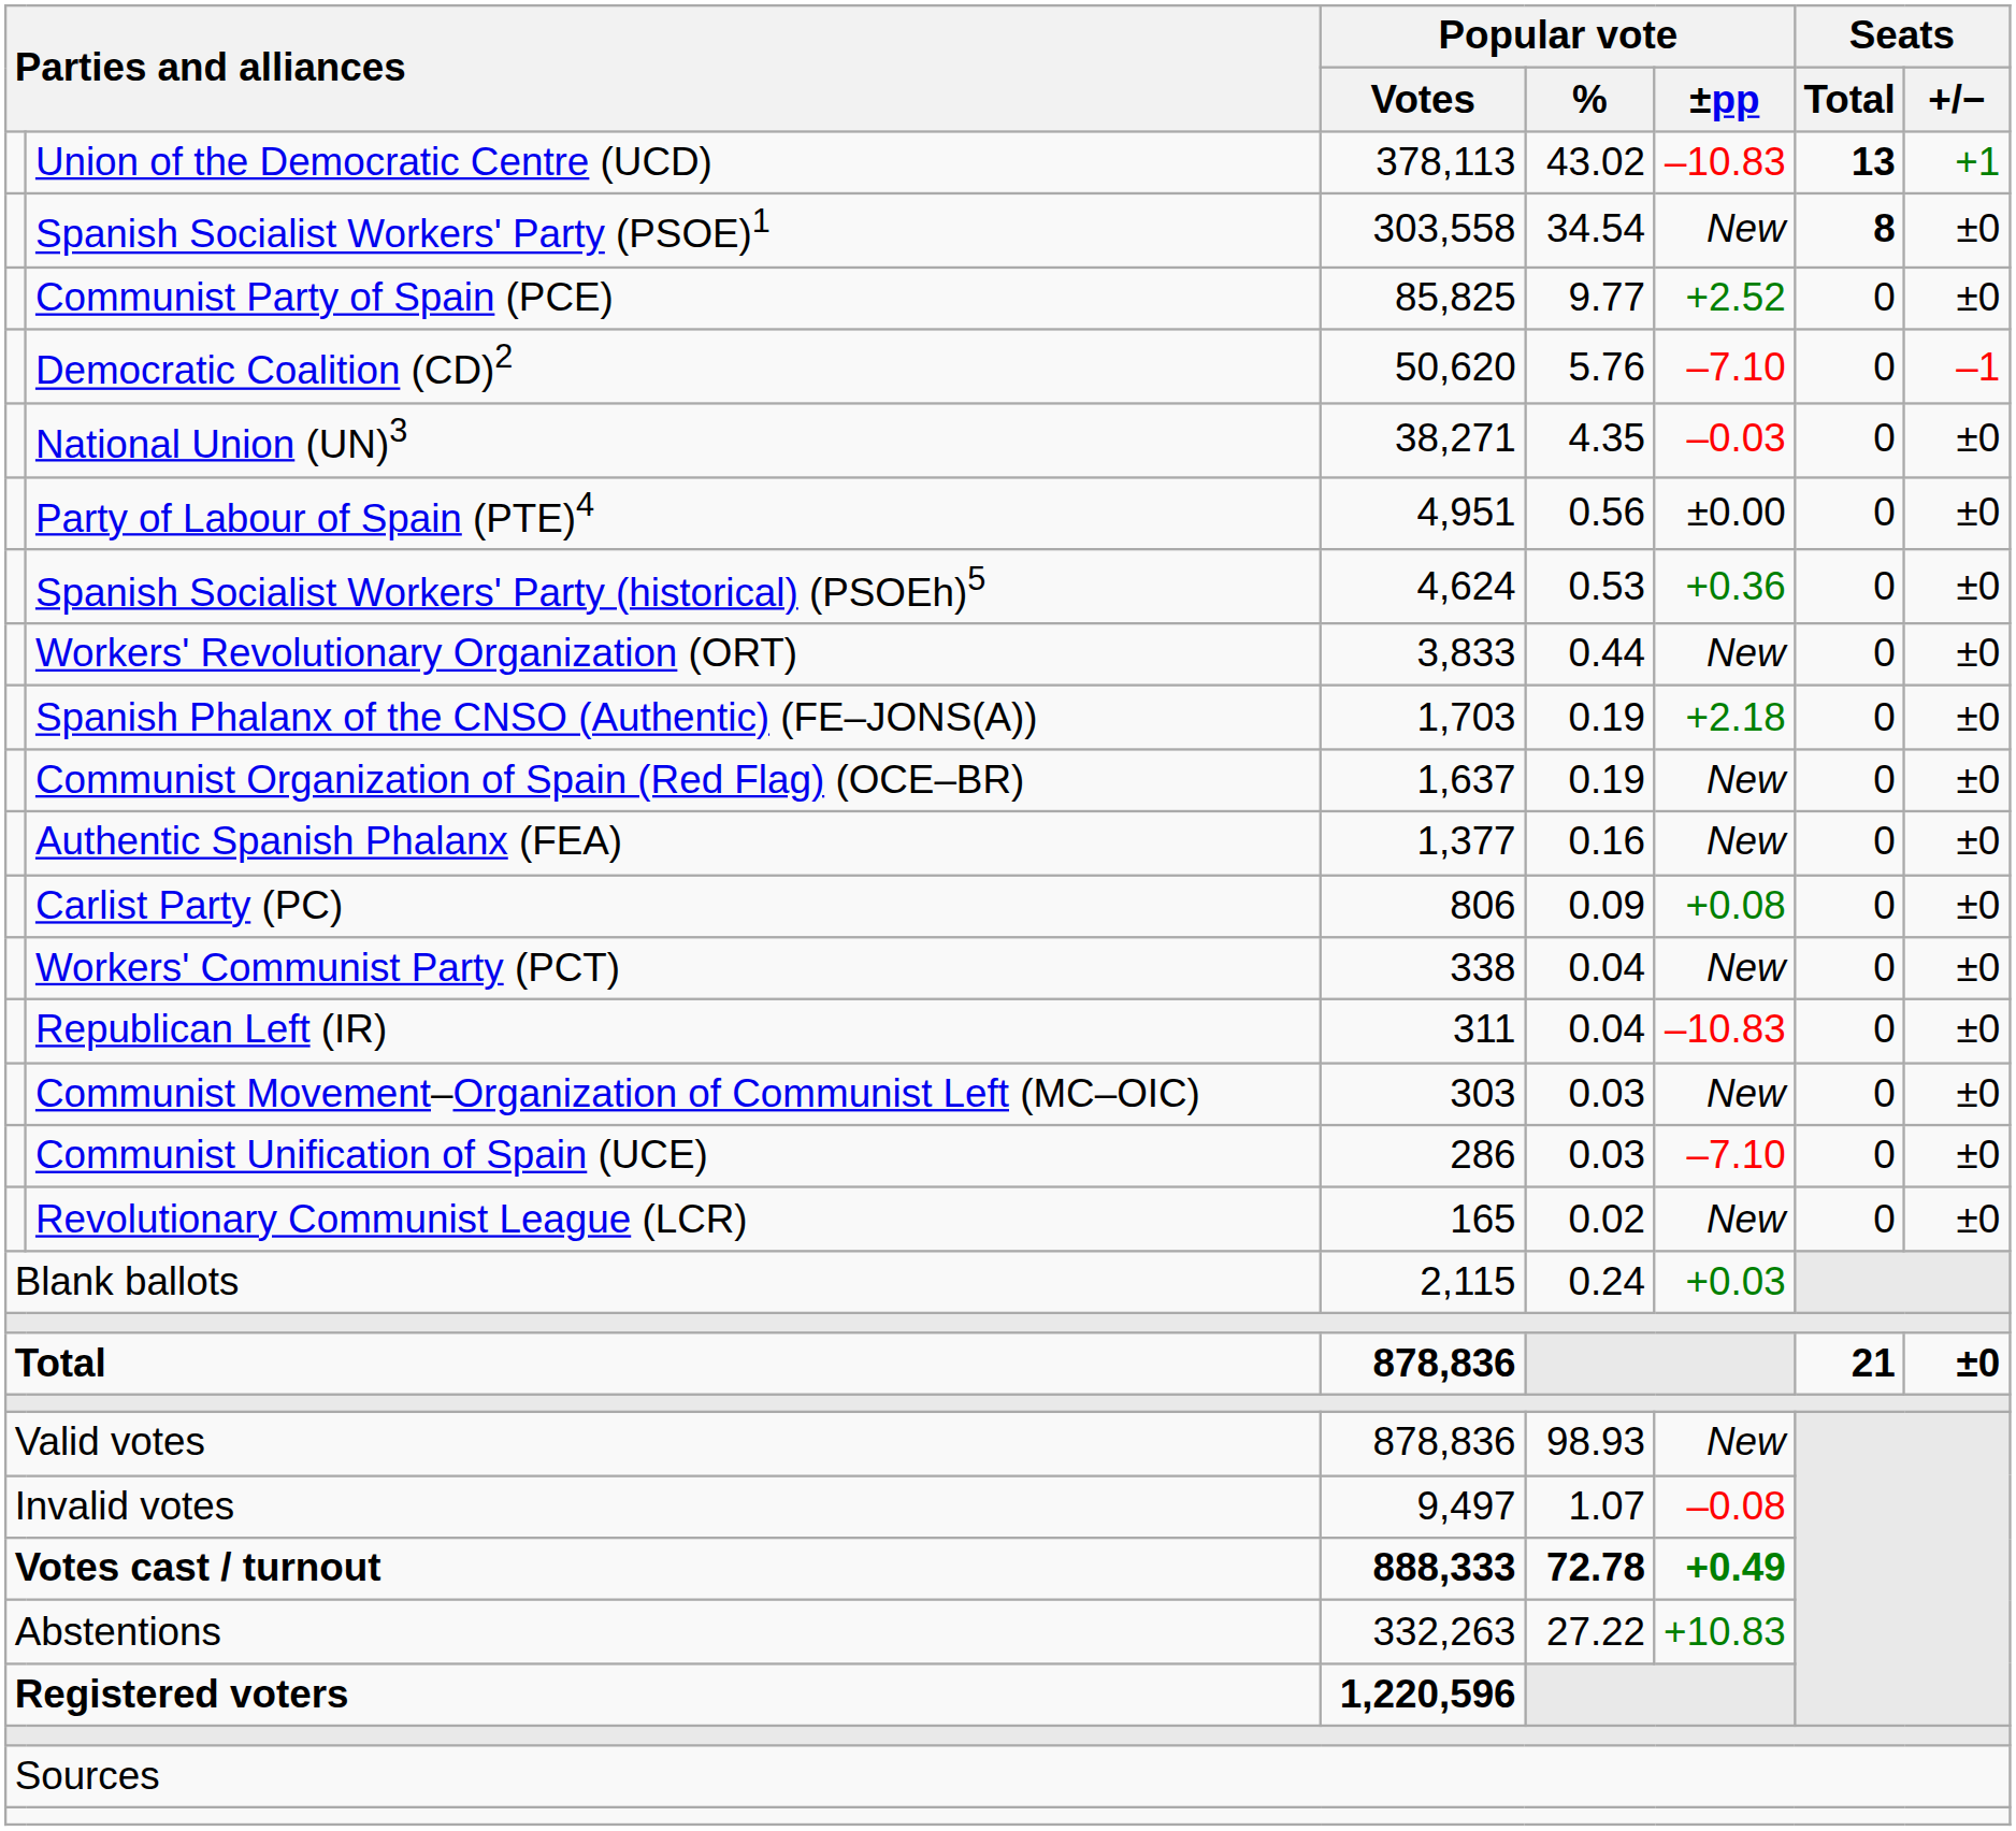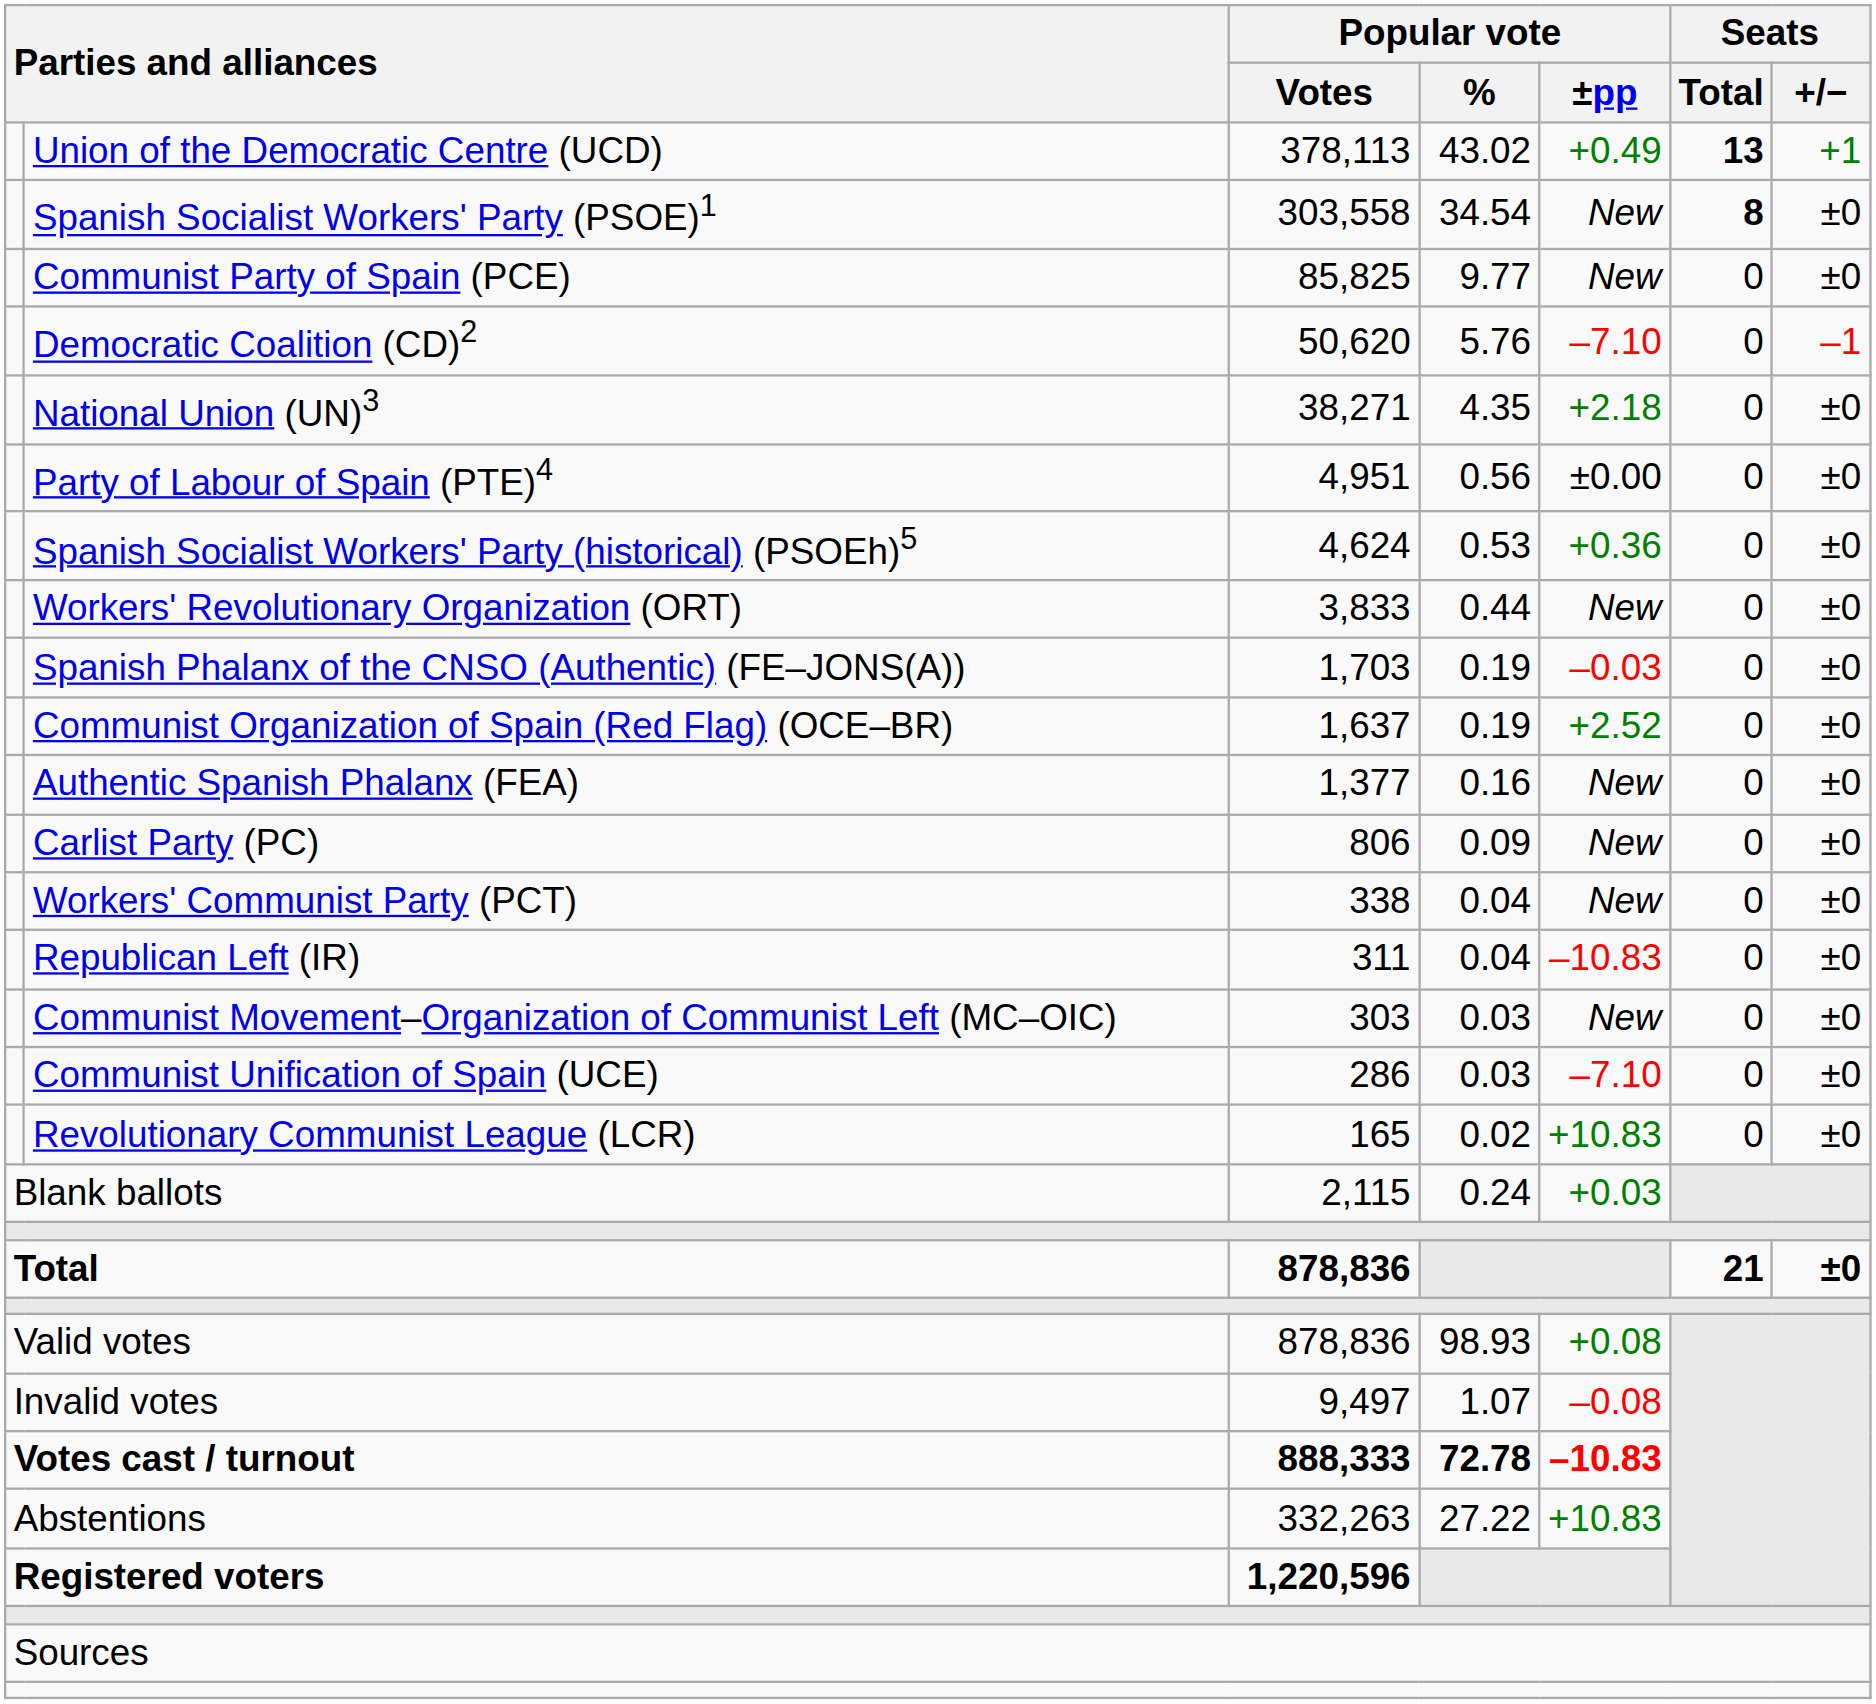Union of the Democratic Centre (UCD) | Popular vote / ±pp: –10.83 -> +0.49
Communist Party of Spain (PCE) | Popular vote / ±pp: +2.52 -> New
National Union (UN)3 | Popular vote / ±pp: –0.03 -> +2.18
Spanish Phalanx of the CNSO (Authentic) (FE–JONS(A)) | Popular vote / ±pp: +2.18 -> –0.03
Communist Organization of Spain (Red Flag) (OCE–BR) | Popular vote / ±pp: New -> +2.52
Carlist Party (PC) | Popular vote / ±pp: +0.08 -> New
Revolutionary Communist League (LCR) | Popular vote / ±pp: New -> +10.83
Valid votes | Popular vote / ±pp: New -> +0.08
Votes cast / turnout | Popular vote / ±pp: +0.49 -> –10.83
